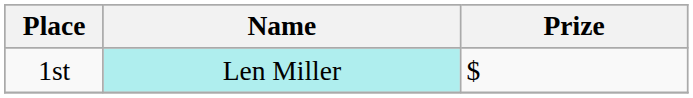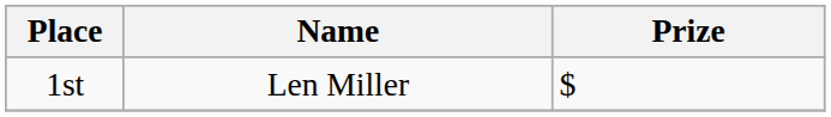1st | Name: paleturquoise background -> no background
